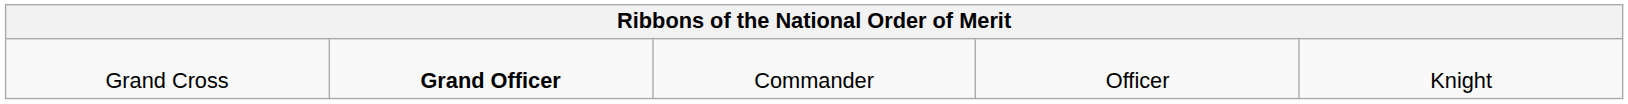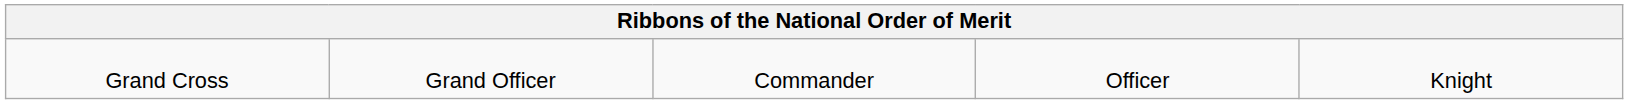Grand Cross | column 2: bold -> normal
